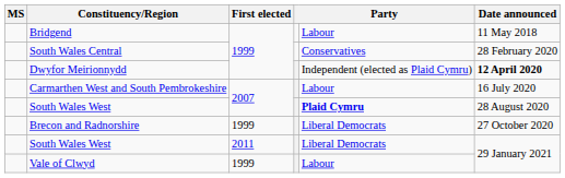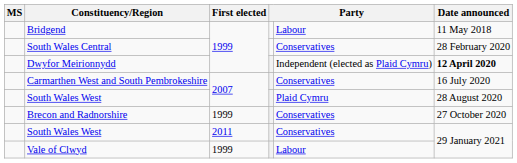Carmarthen West and South Pembrokeshire | column 5: Labour -> Conservatives
South Wales West / 2007 | column 5: bold -> normal
Brecon and Radnorshire | column 5: Liberal Democrats -> Conservatives
South Wales West / 2011 | column 5: Liberal Democrats -> Conservatives
